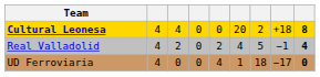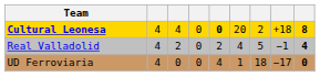Cultural Leonesa | column 5: normal -> bold
